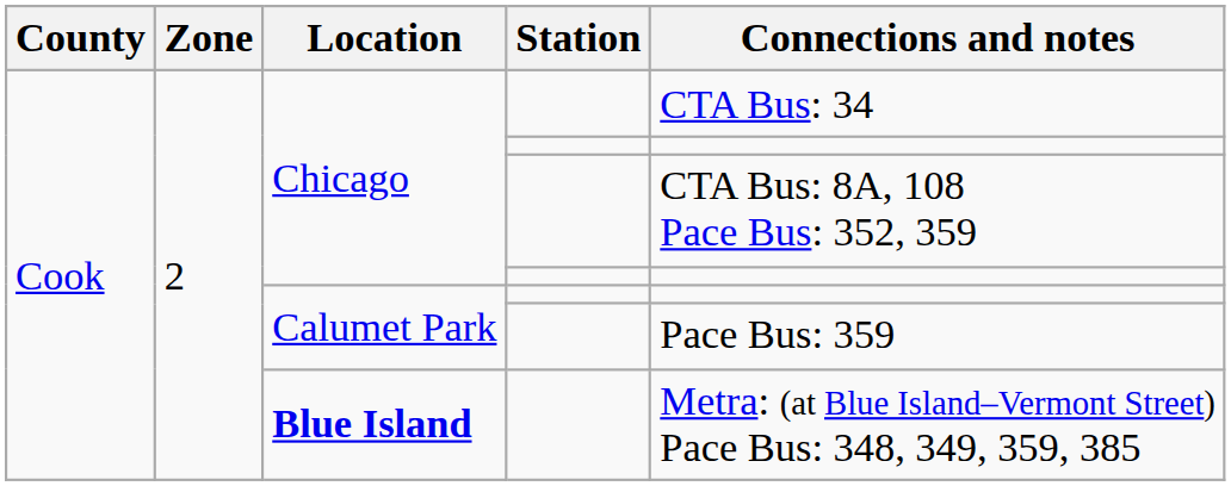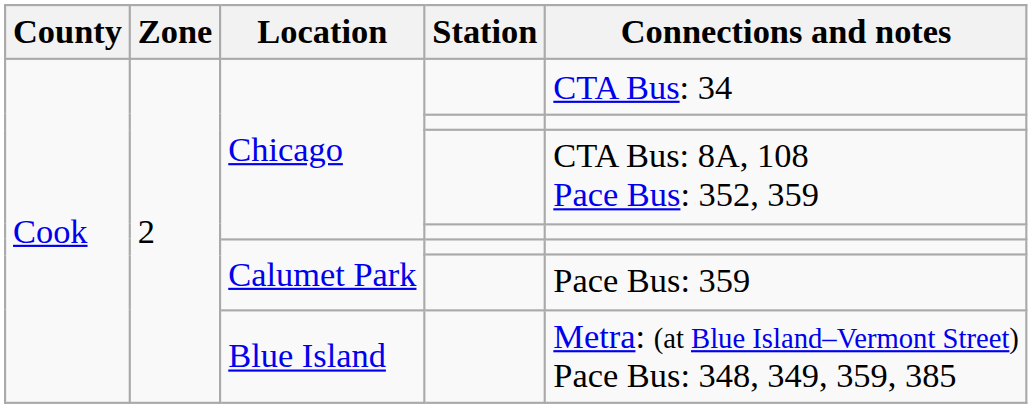Blue Island | Location: bold -> normal
